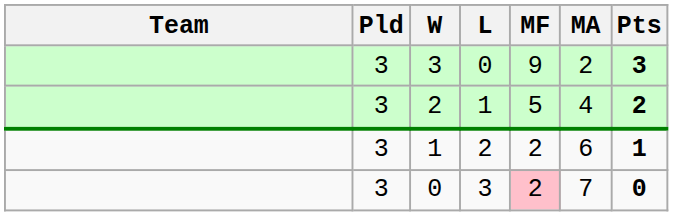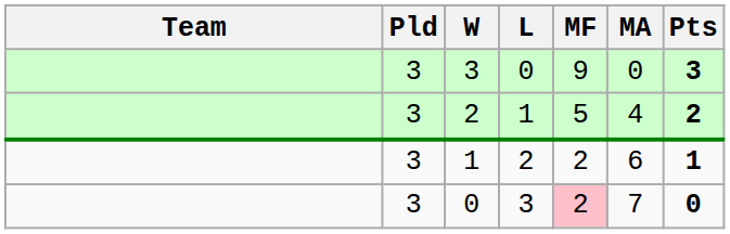row 2 | MA: 2 -> 0
